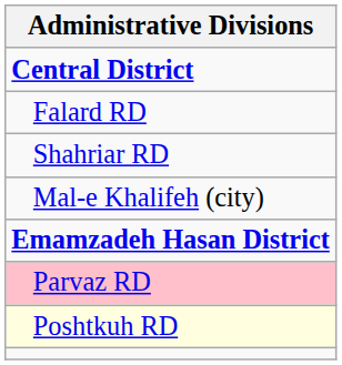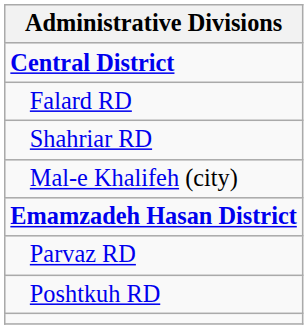row 7 | column 1: pink background -> no background
row 8 | column 1: lightyellow background -> no background
